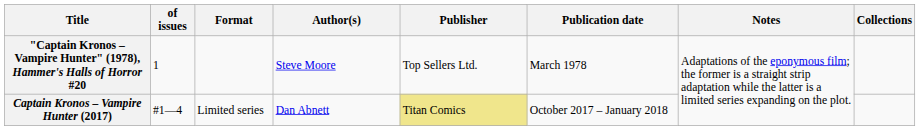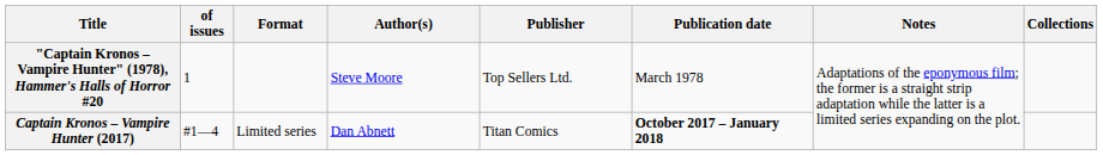Captain Kronos – Vampire Hunter (2017) | Publisher: khaki background -> no background
Captain Kronos – Vampire Hunter (2017) | Publication date: normal -> bold
